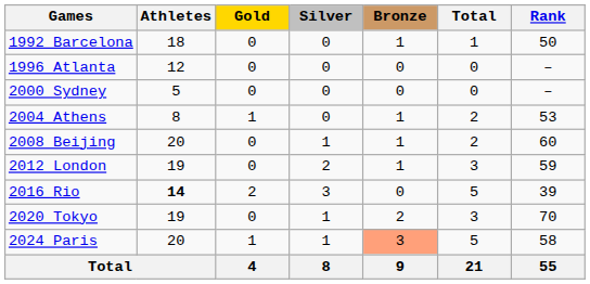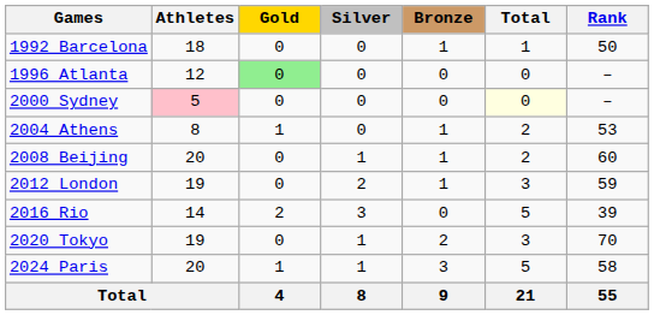1996 Atlanta | Gold: no background -> lightgreen background
2000 Sydney | Athletes: no background -> pink background
2000 Sydney | Total: no background -> lightyellow background
2016 Rio | Athletes: bold -> normal
2024 Paris | Bronze: lightsalmon background -> no background
